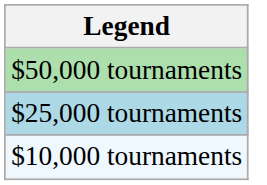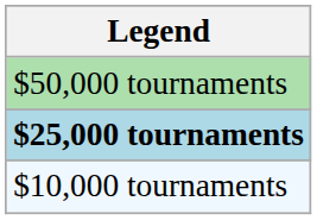row 3 | column 1: normal -> bold
